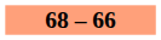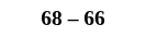row 1 | column 1: lightsalmon background -> no background
